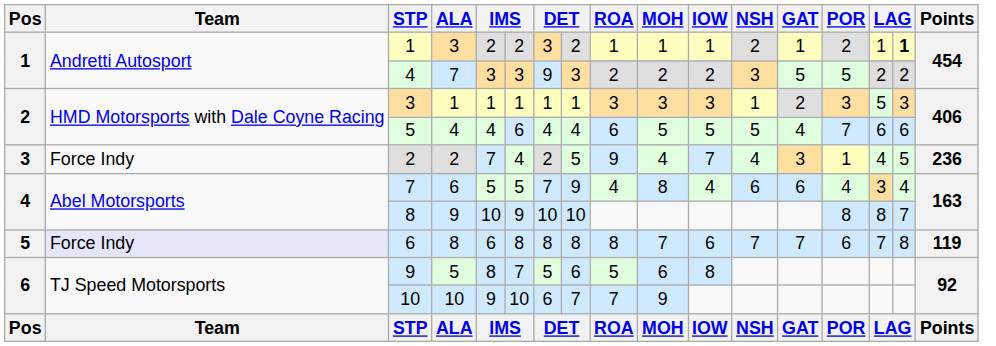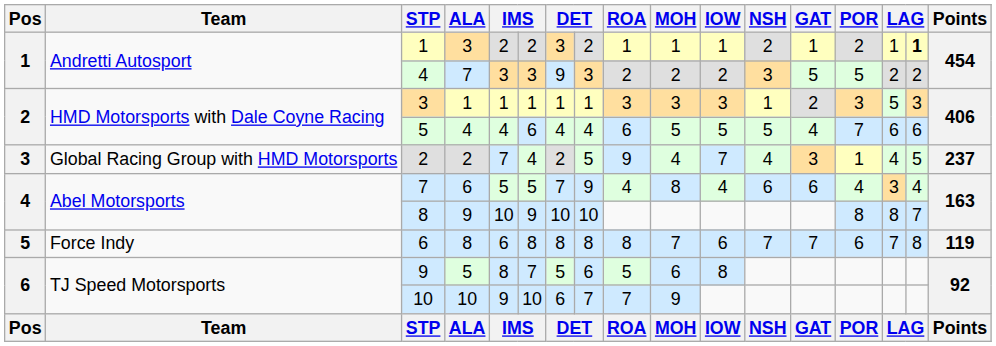row 6 | Team: Force Indy -> Global Racing Group with HMD Motorsports
row 6 | Points: 236 -> 237
row 9 | Team: lavender background -> no background
